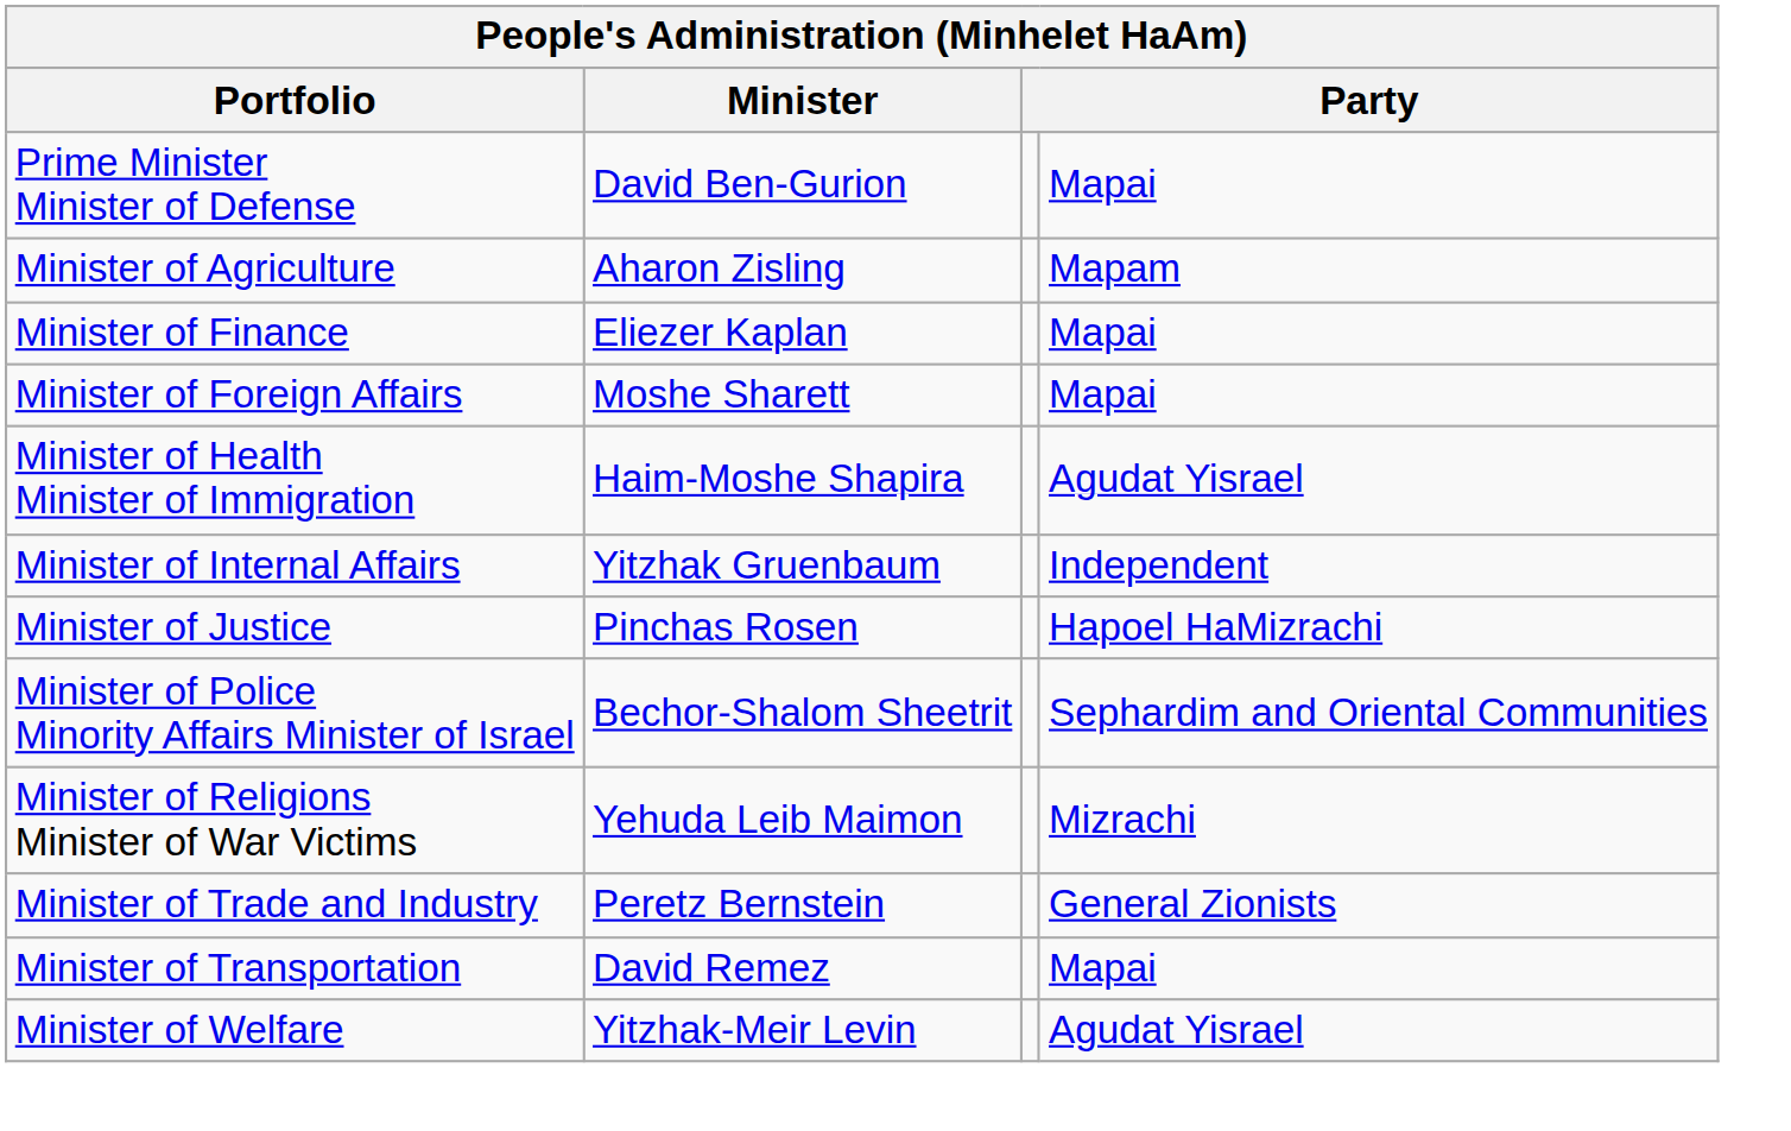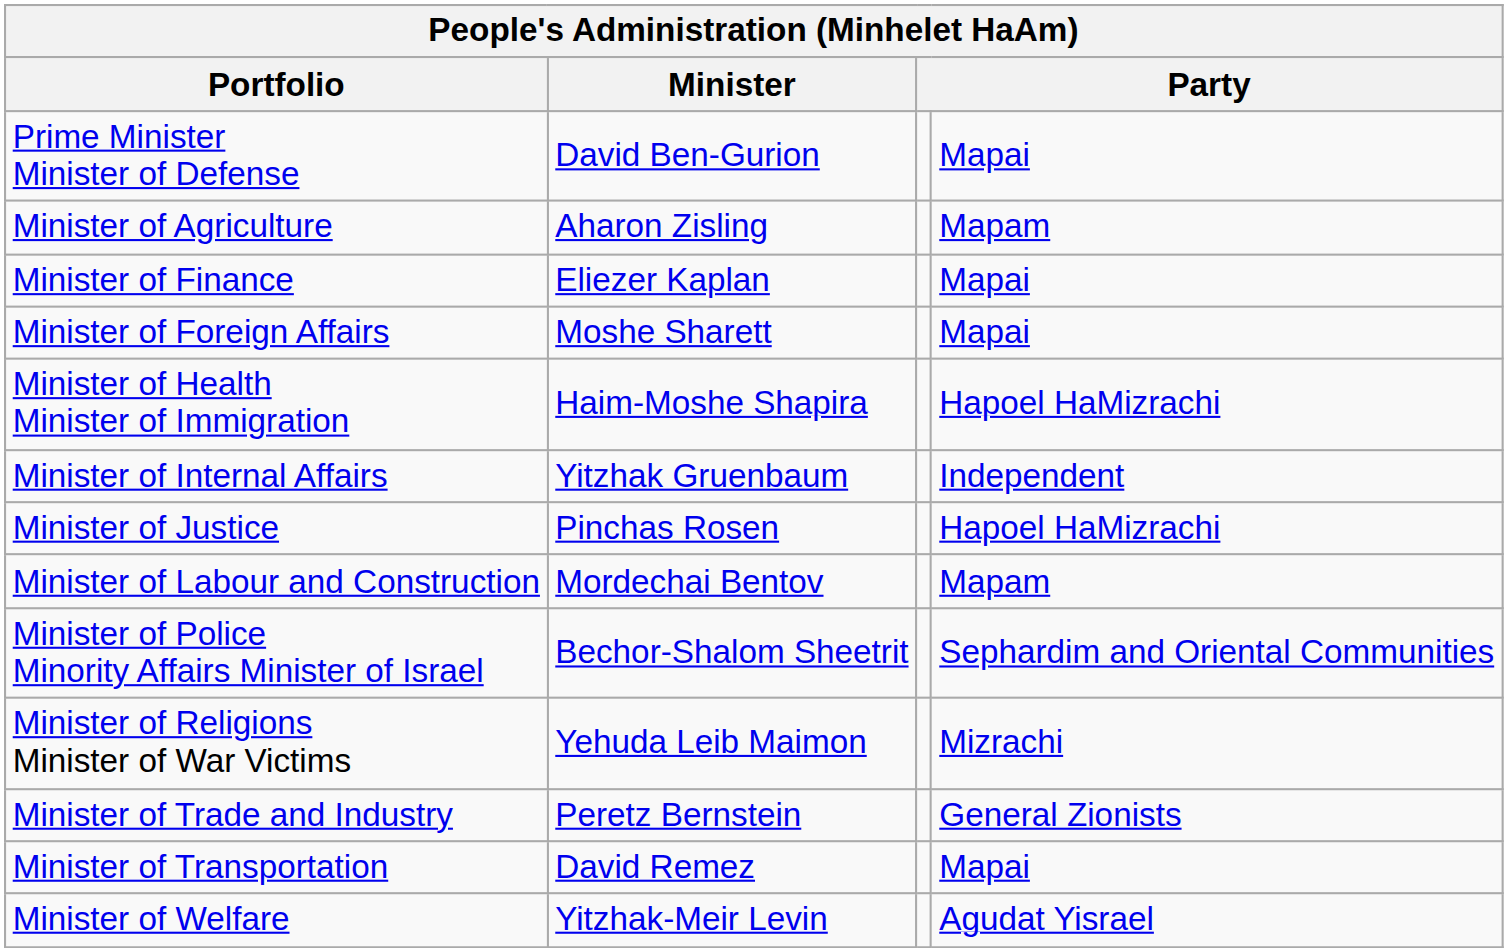Minister of Health Minister of Immigration | column 4: Agudat Yisrael -> Hapoel HaMizrachi
+ row: Minister of Labour and Construction | Mordechai Bentov | Mapam
